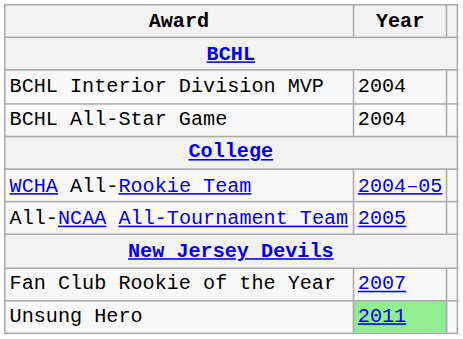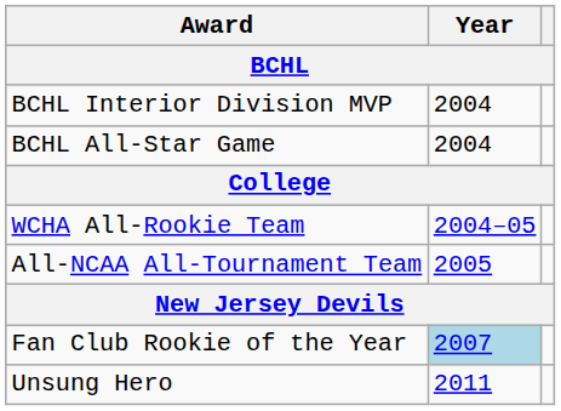Fan Club Rookie of the Year | Year: no background -> lightblue background
Unsung Hero | Year: lightgreen background -> no background
